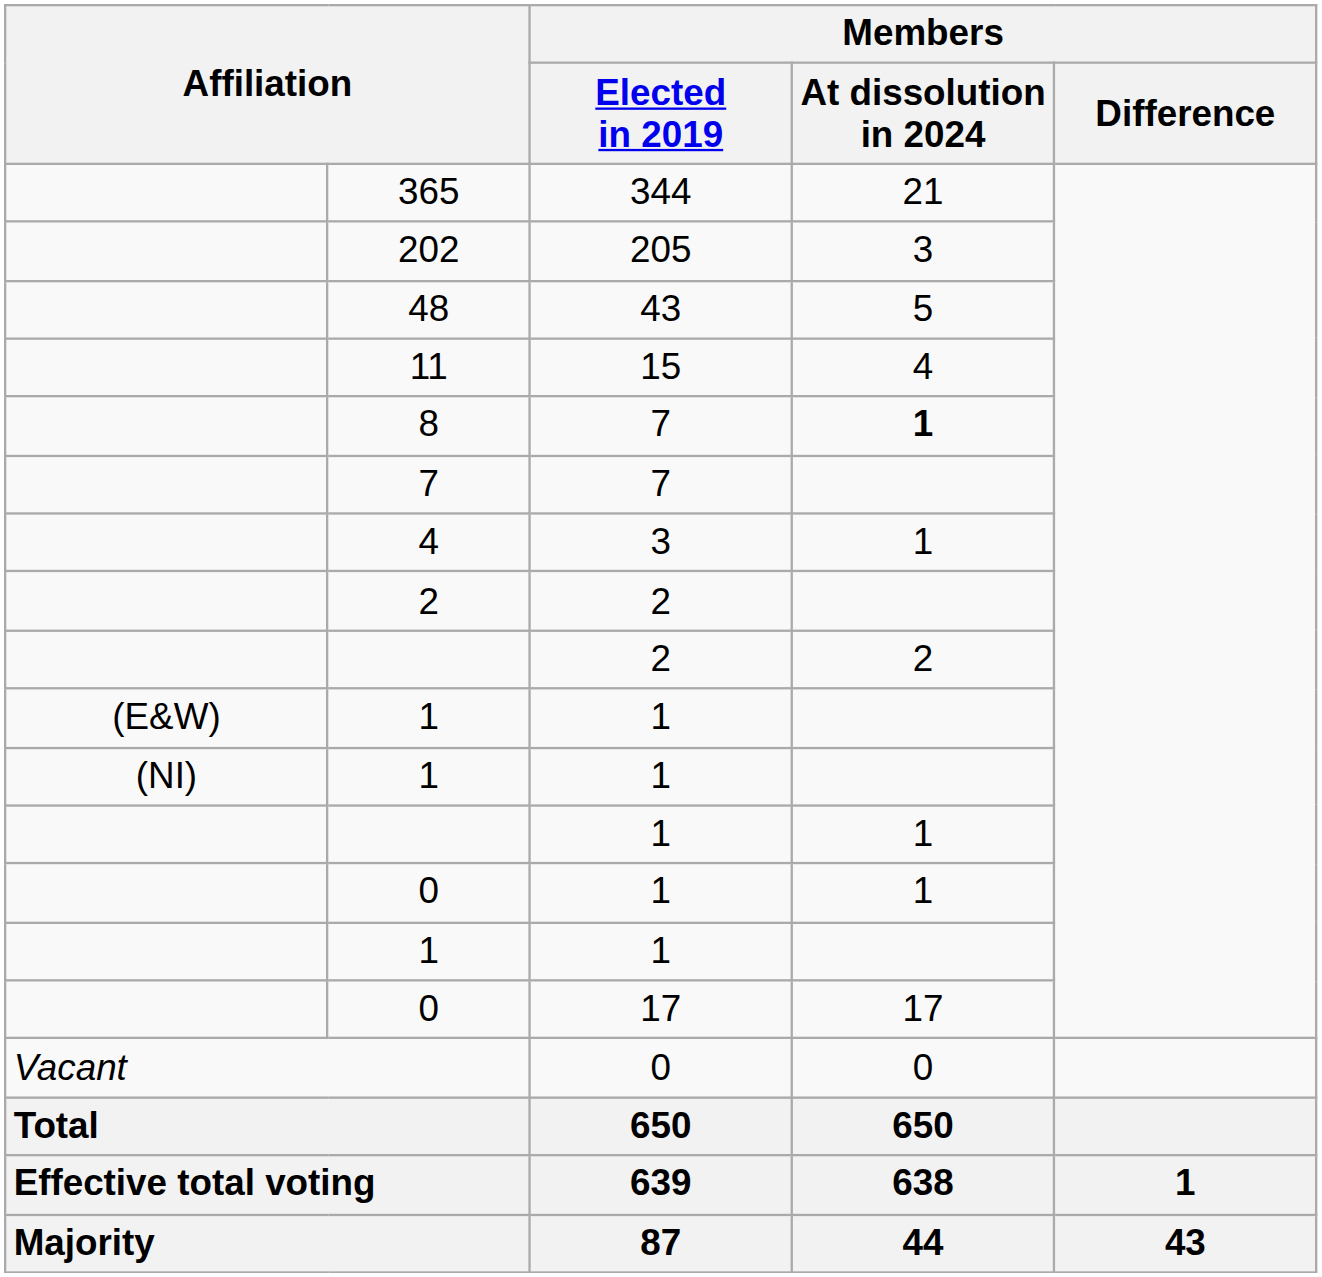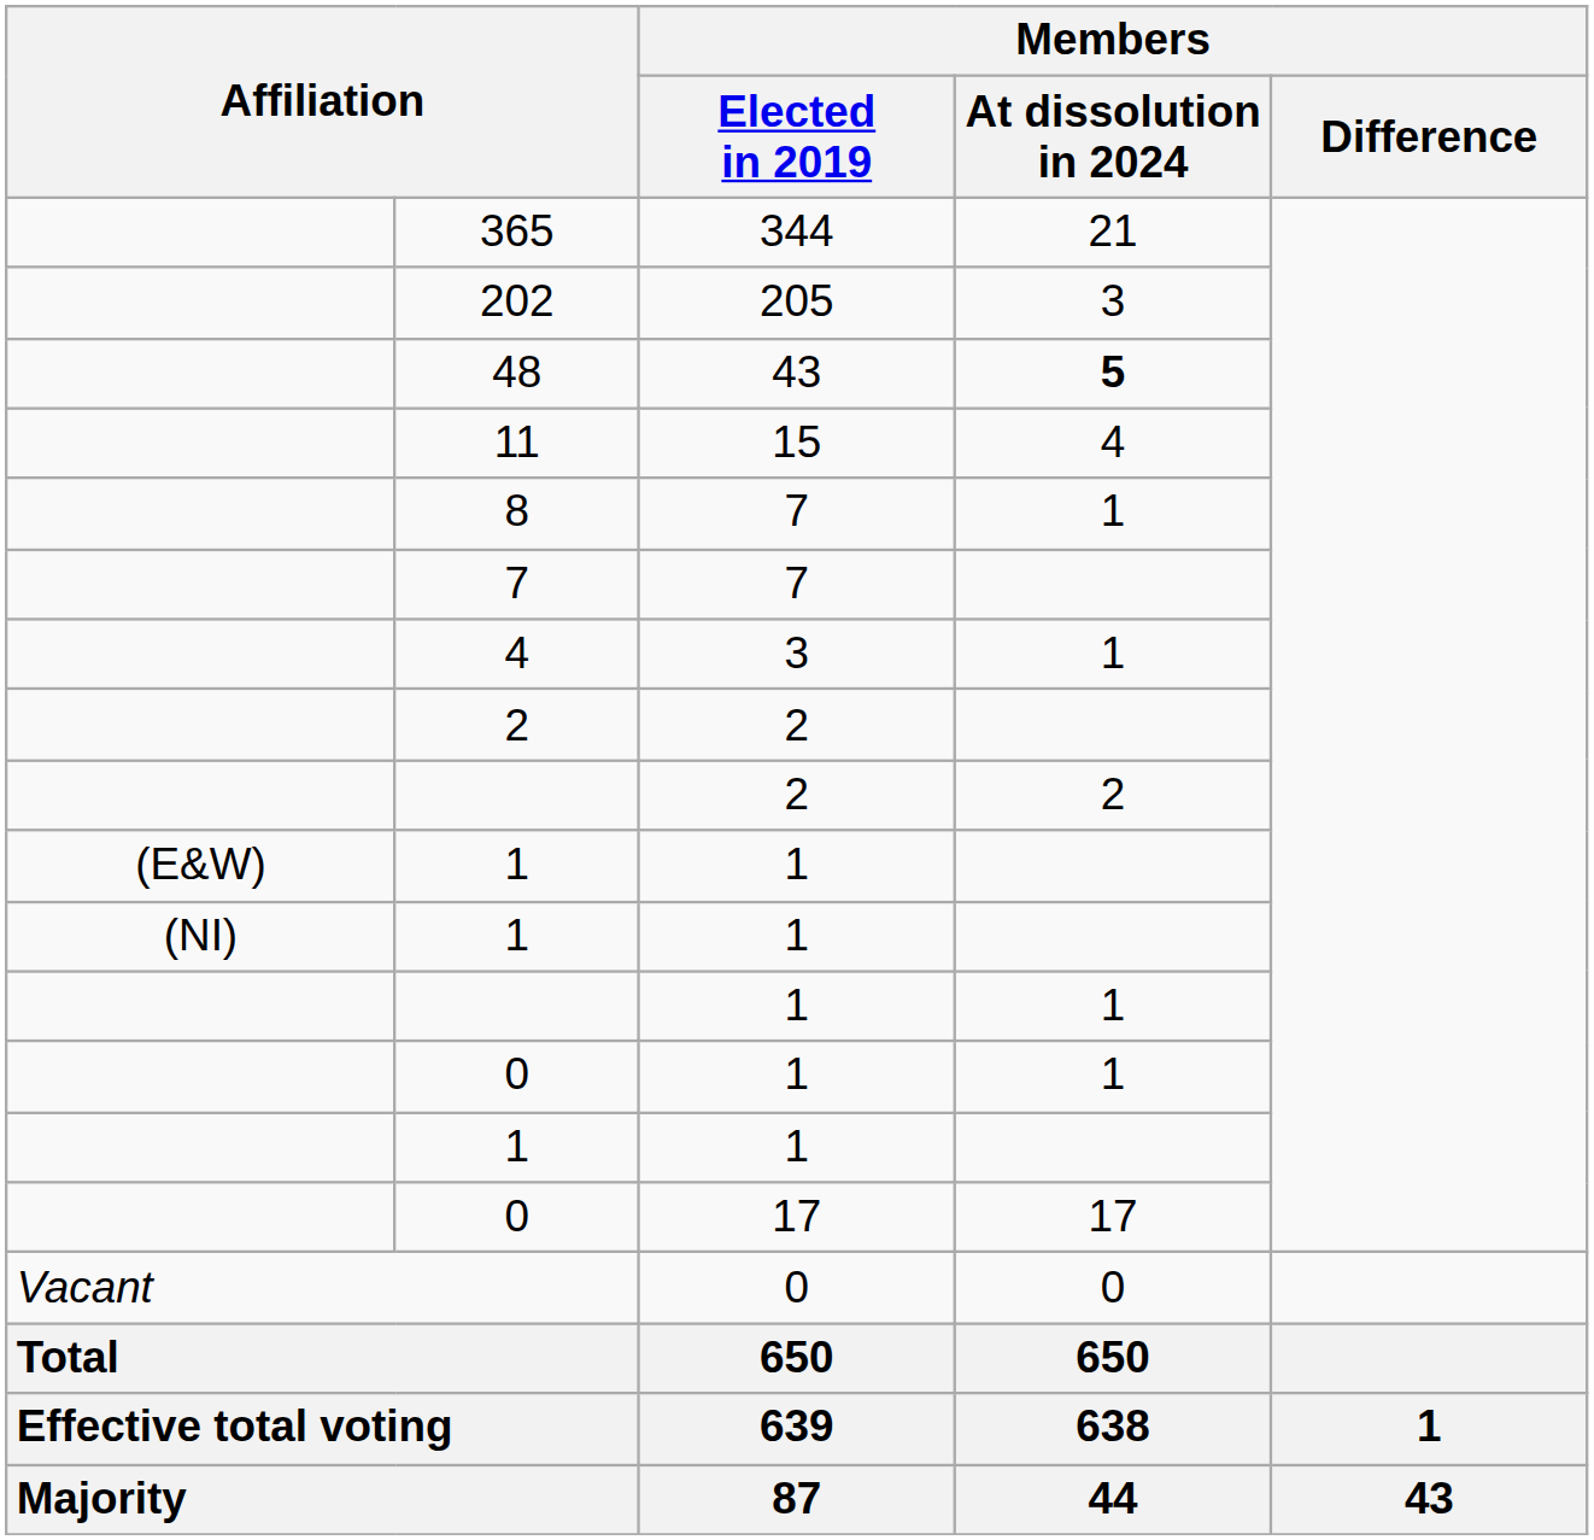48 | Members / At dissolution in 2024: normal -> bold
8 | Members / At dissolution in 2024: bold -> normal
